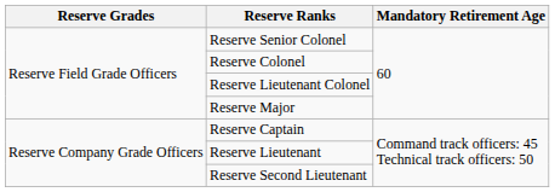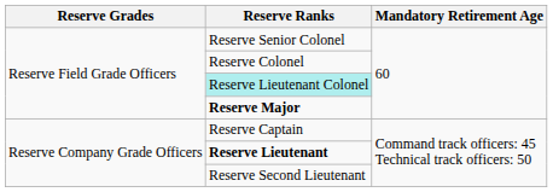Reserve Lieutenant Colonel | Reserve Ranks: no background -> paleturquoise background
Reserve Major | Reserve Ranks: normal -> bold
Reserve Lieutenant | Reserve Ranks: normal -> bold
